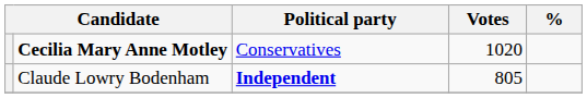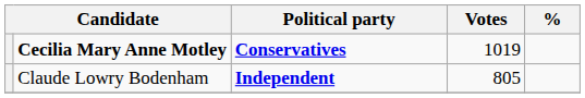Cecilia Mary Anne Motley | Political party: normal -> bold
Cecilia Mary Anne Motley | Votes: 1020 -> 1019
